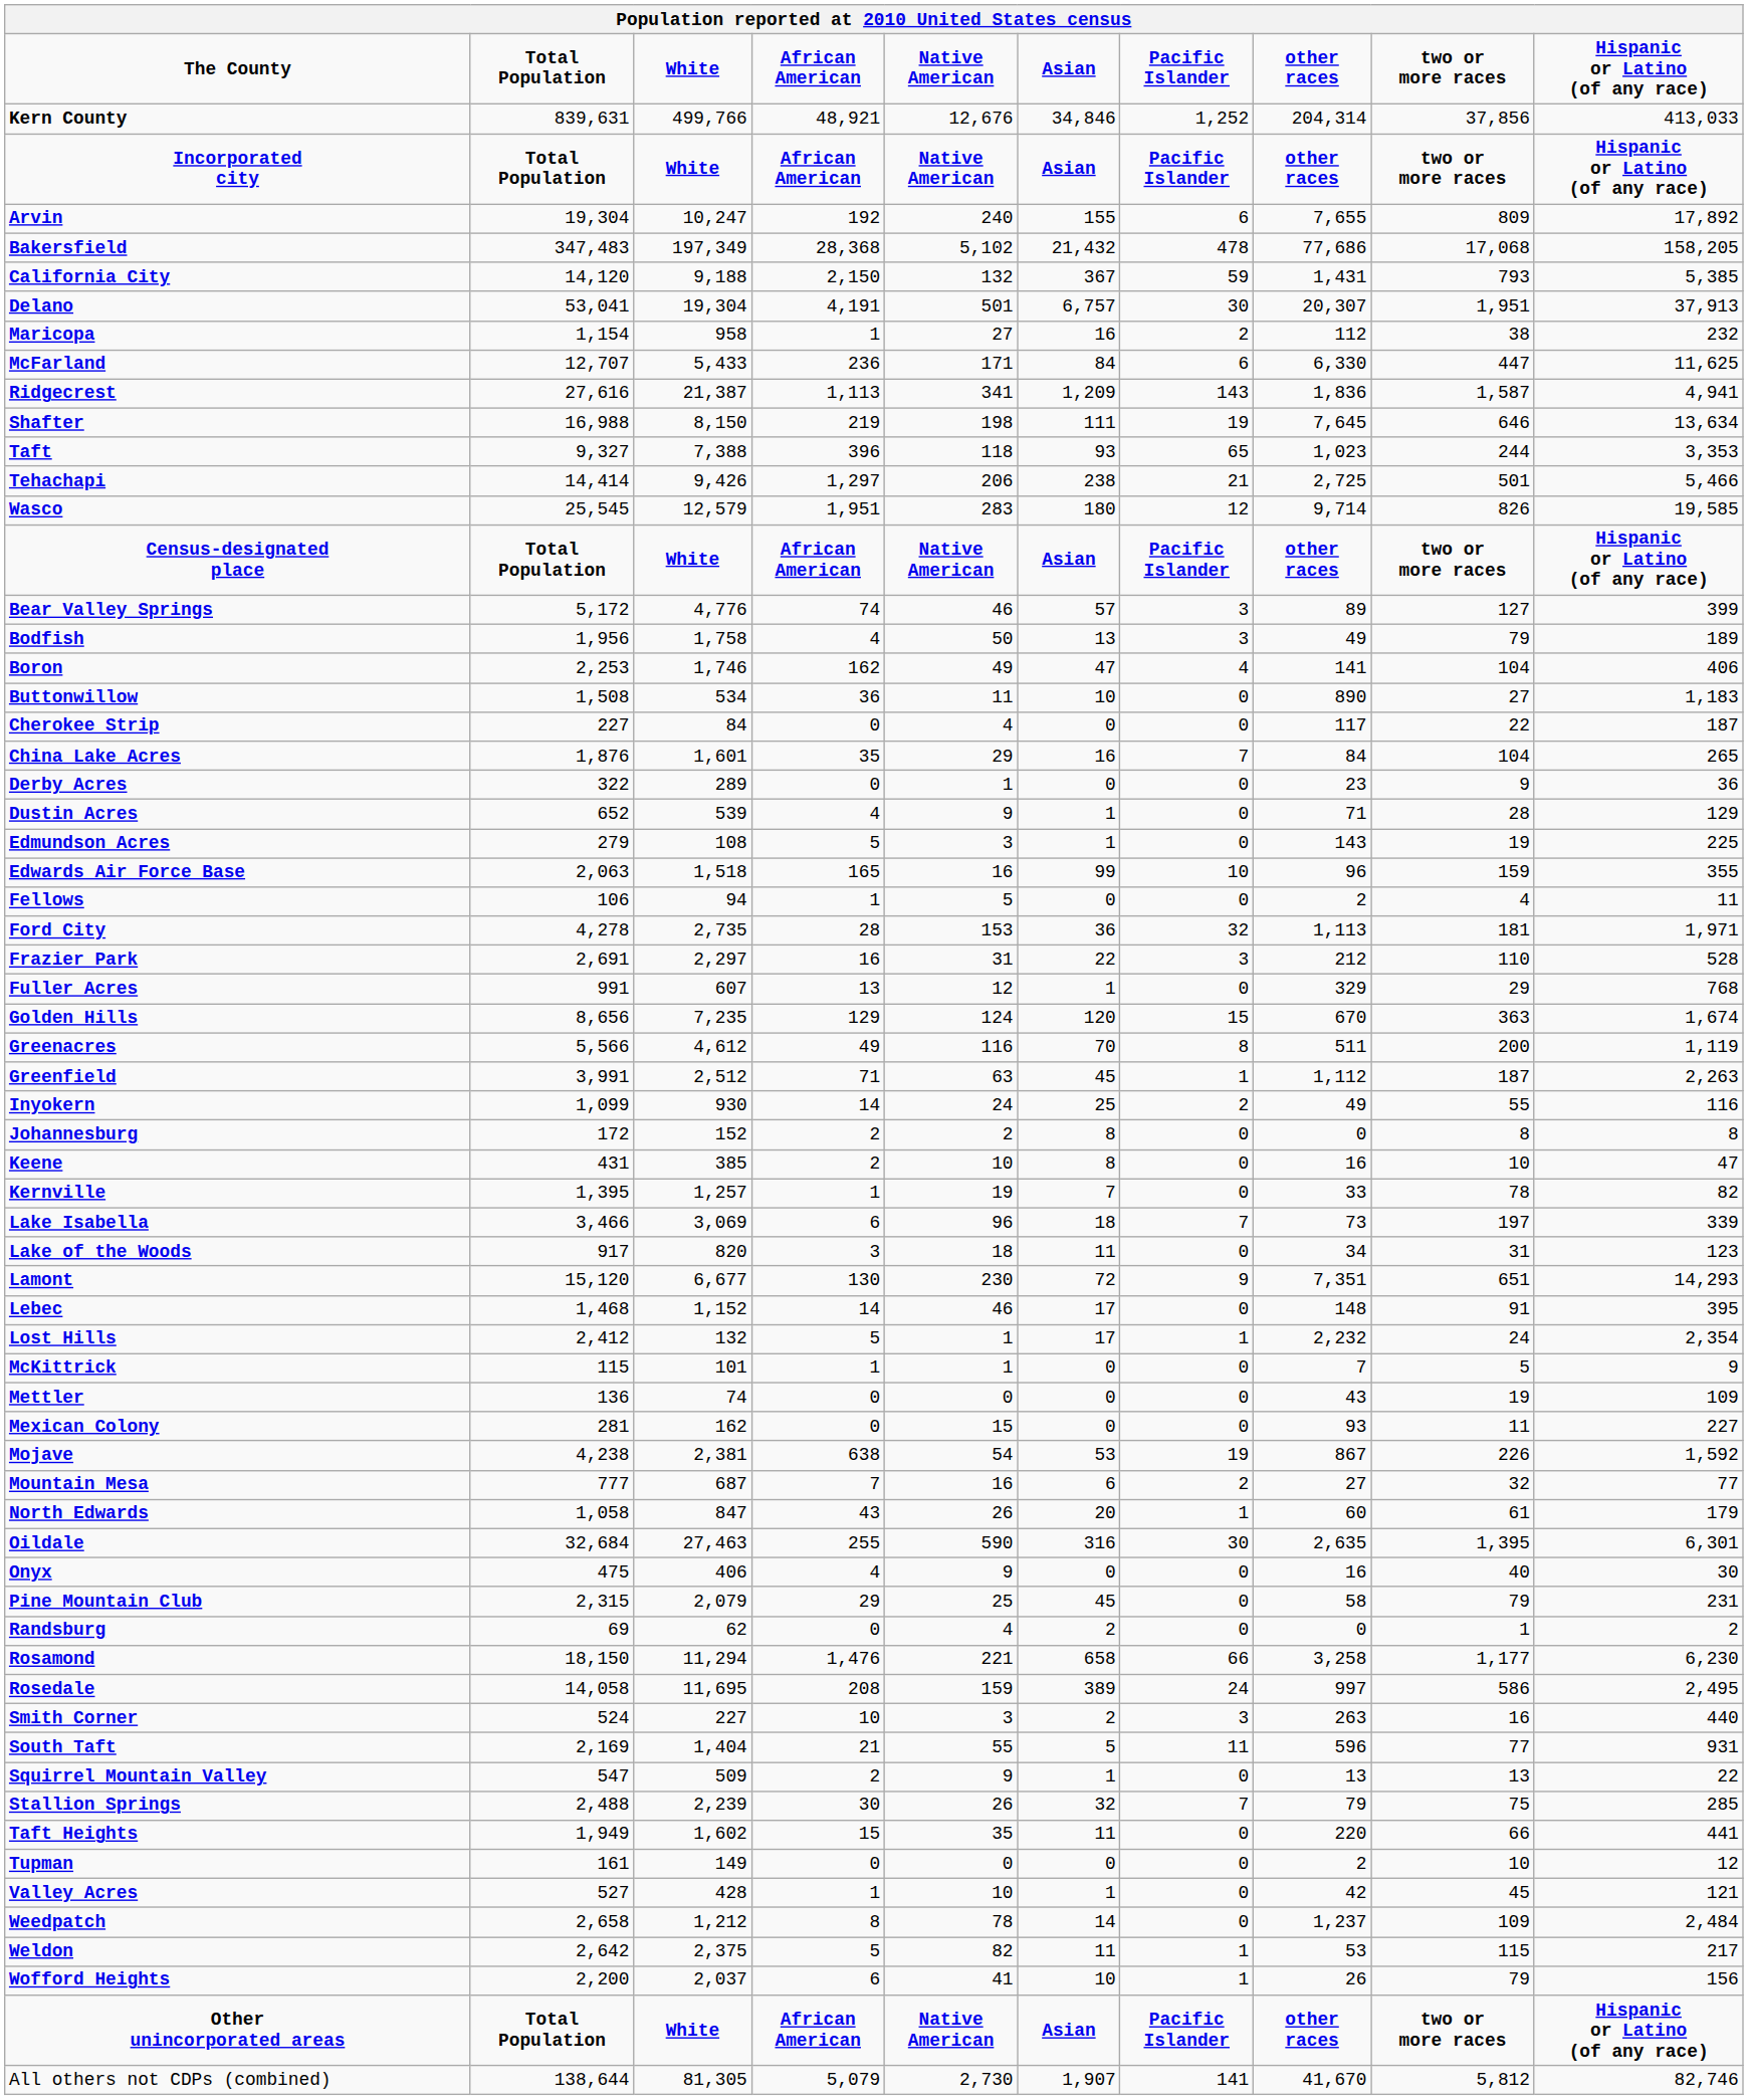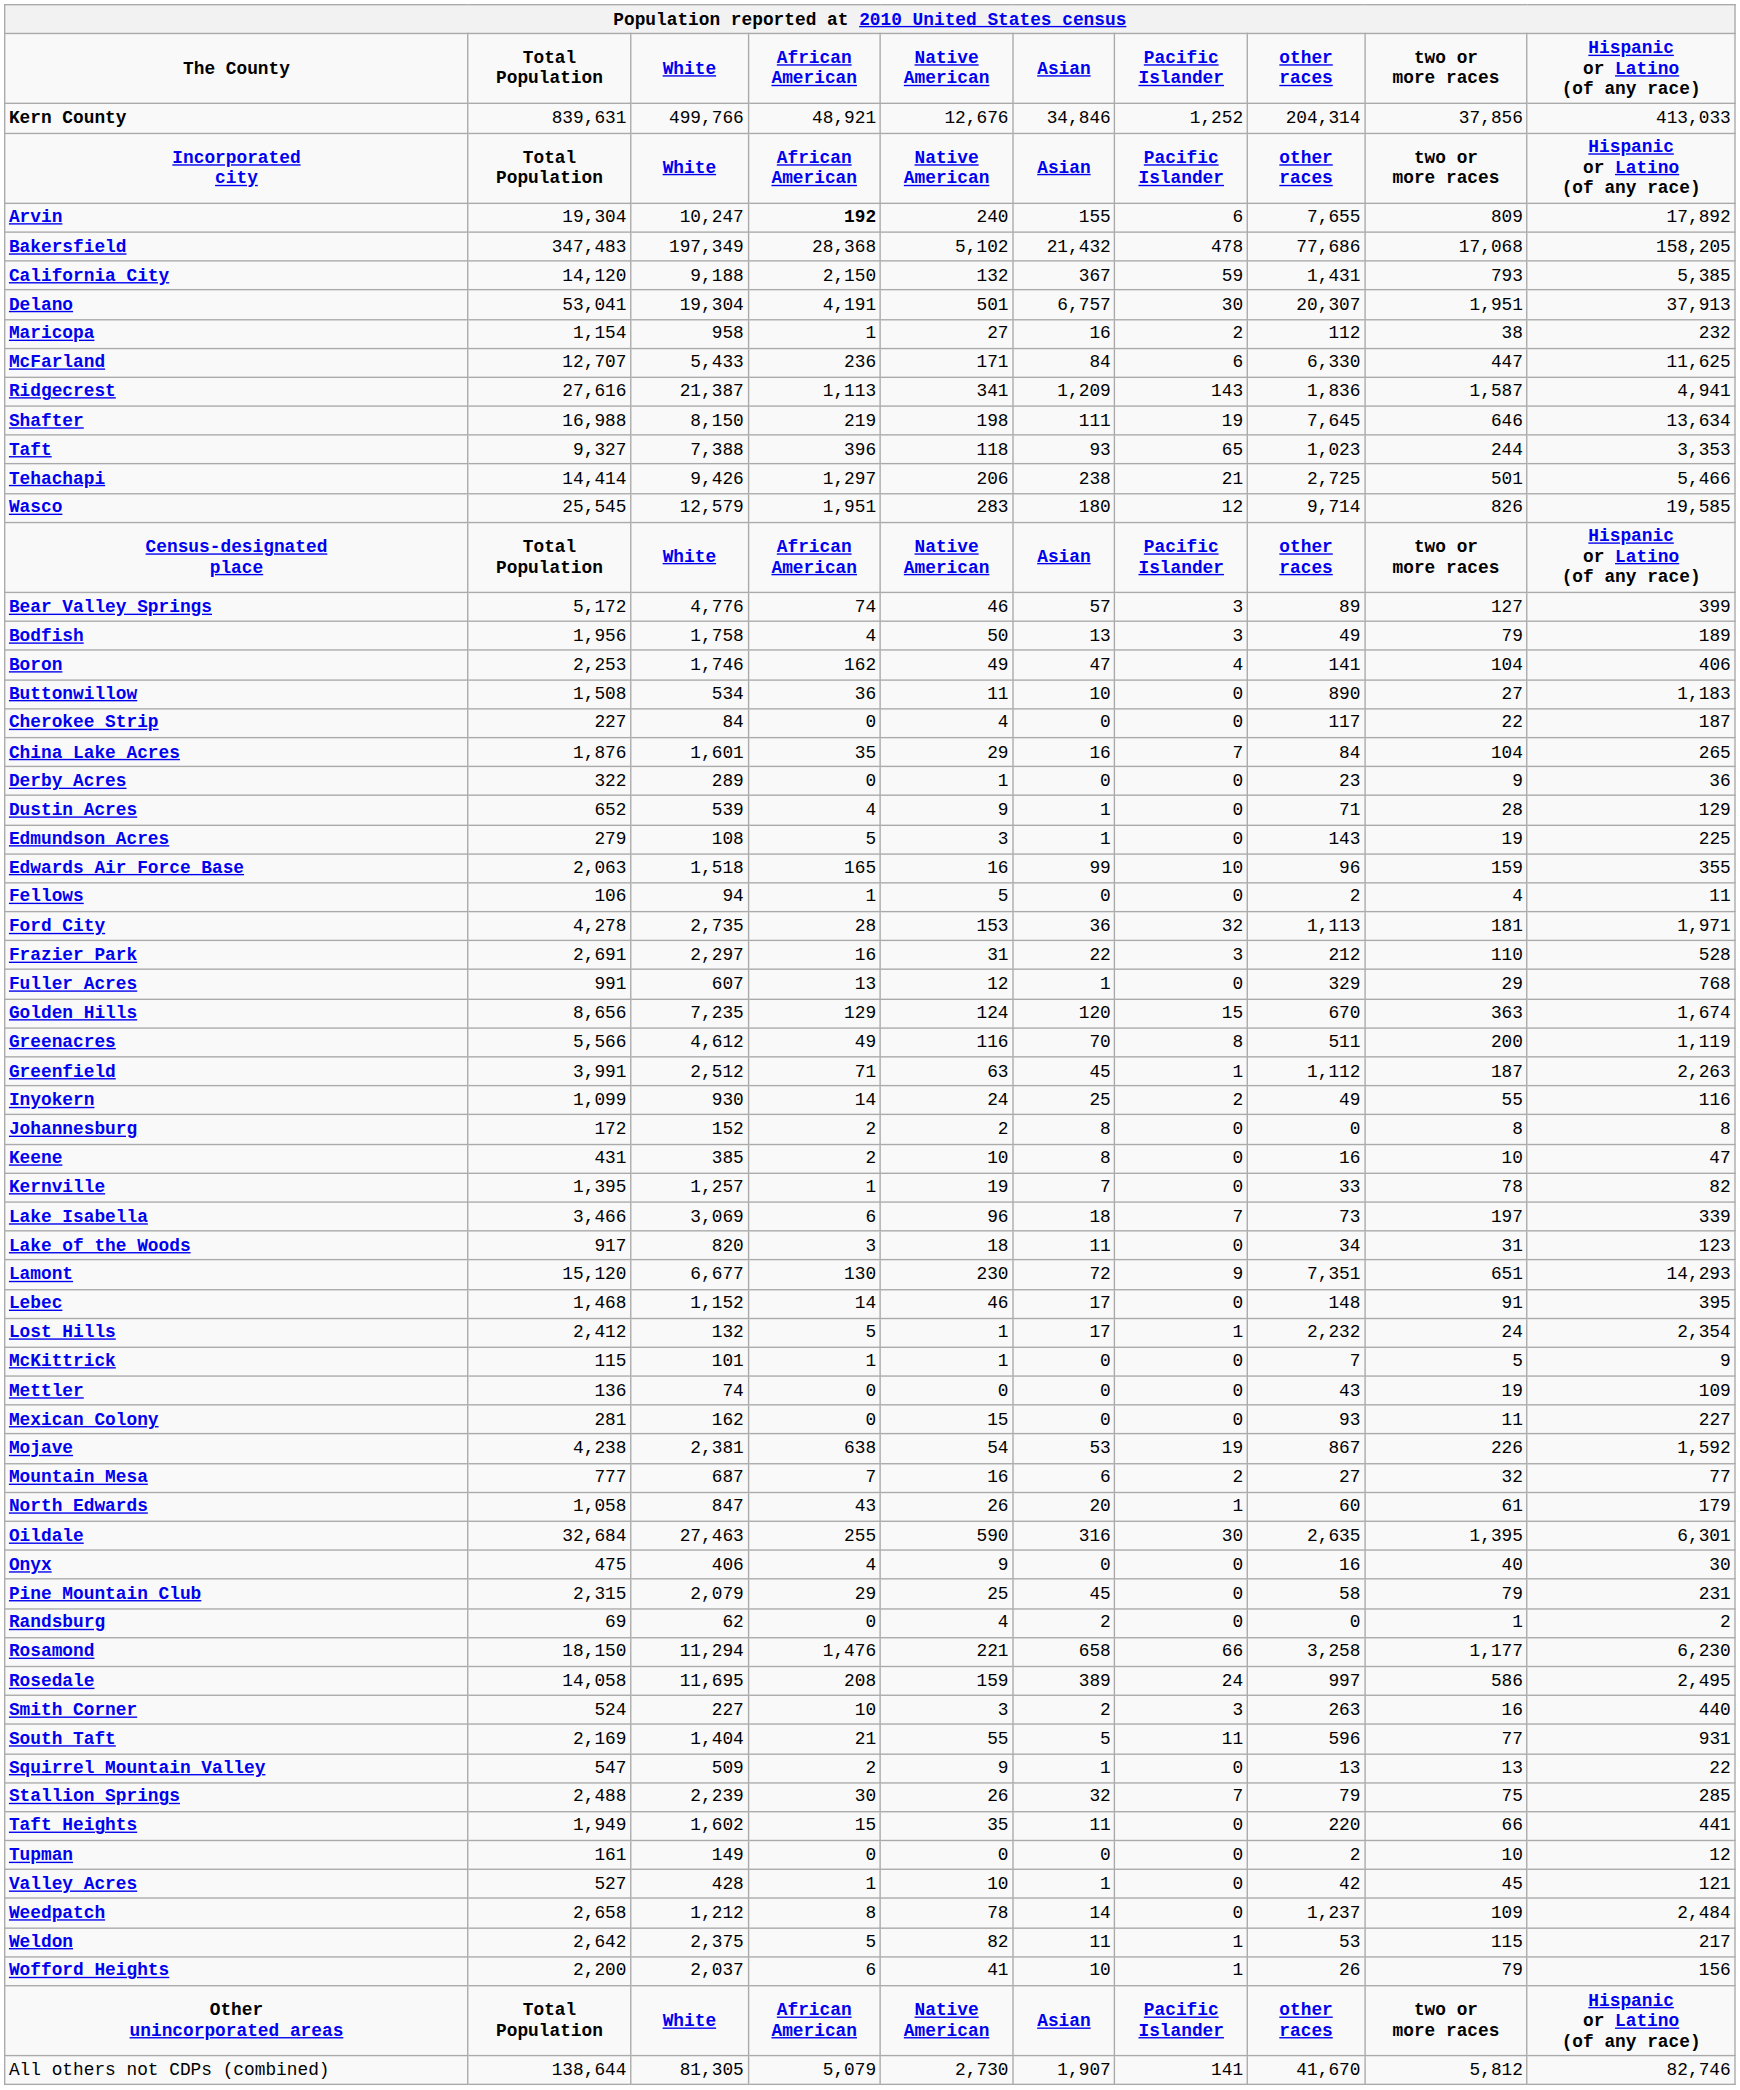Arvin | African American: normal -> bold
